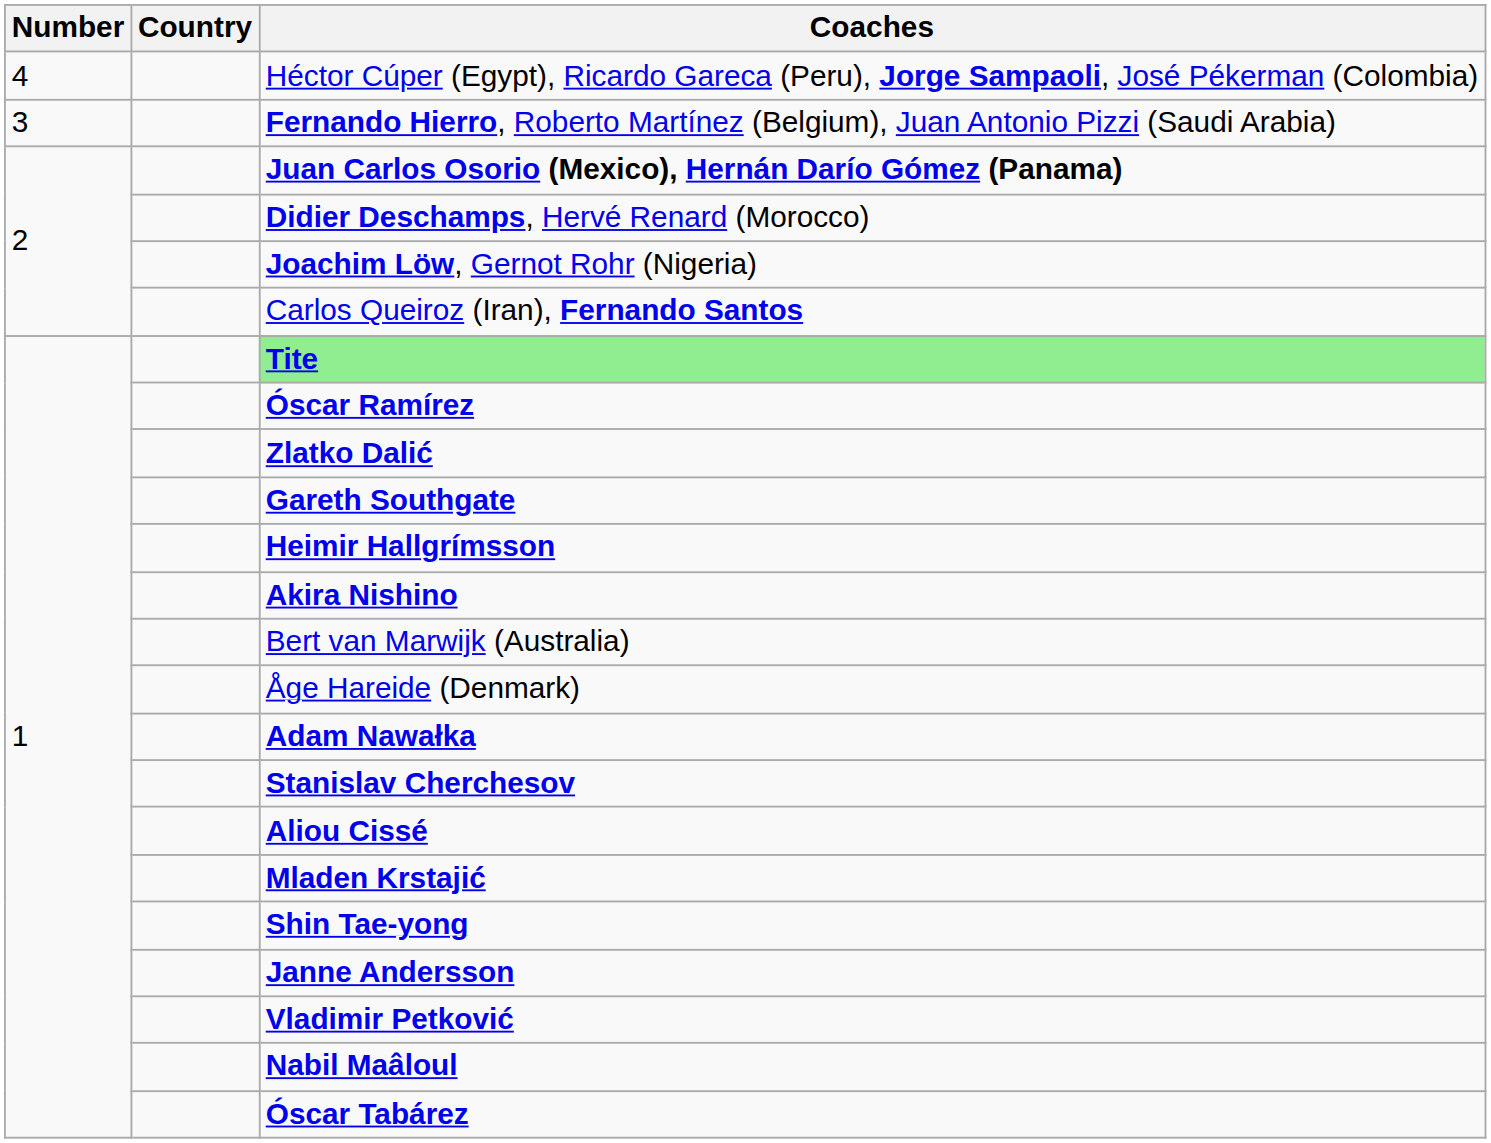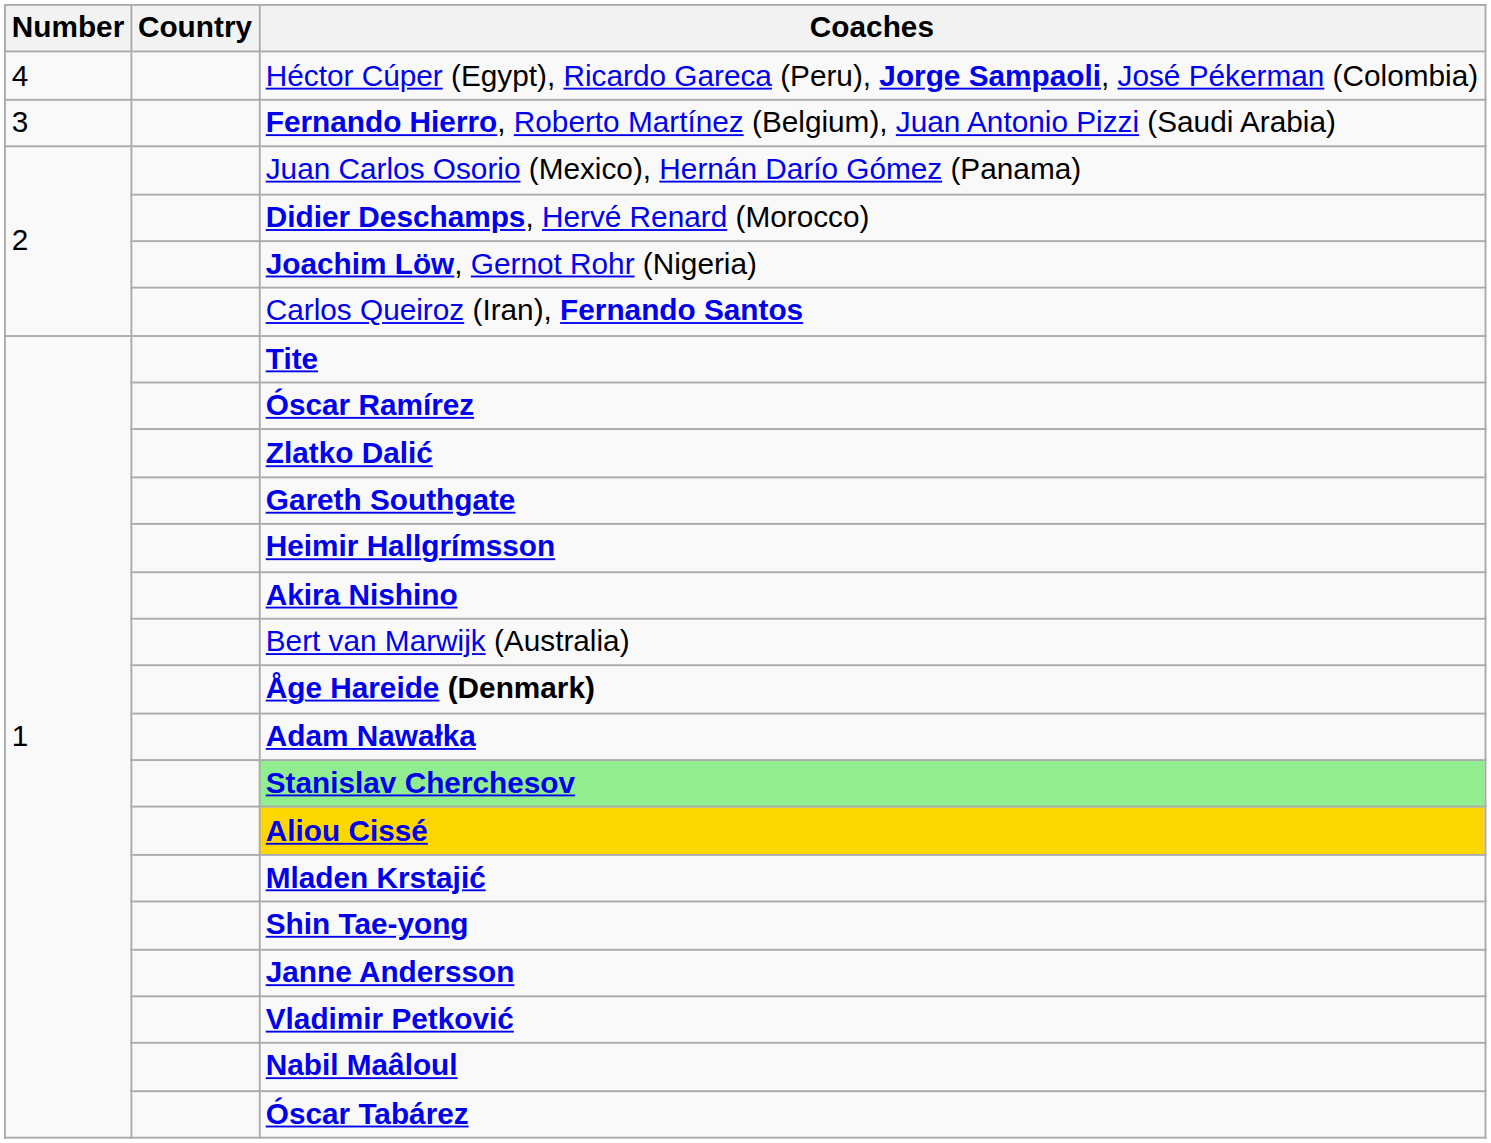Juan Carlos Osorio (Mexico), Hernán Darío Gómez (Panama) | Coaches: bold -> normal
Tite | Coaches: lightgreen background -> no background
Åge Hareide (Denmark) | Coaches: normal -> bold
Stanislav Cherchesov | Coaches: no background -> lightgreen background
Aliou Cissé | Coaches: no background -> gold background
